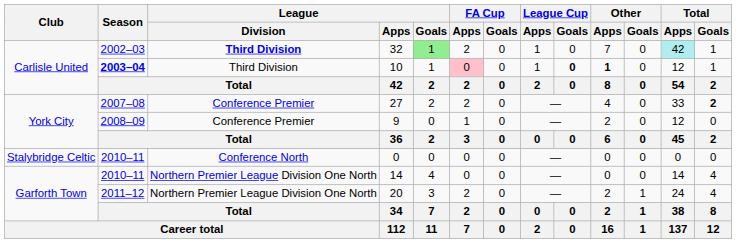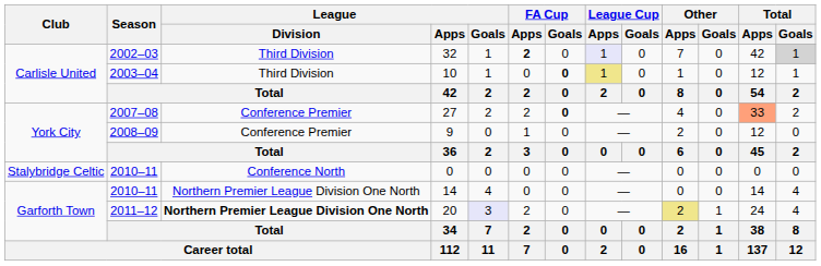32 | League / Division: bold -> normal
32 | League / Goals: lightgreen background -> no background
32 | FA Cup / Apps: normal -> bold
32 | League Cup / Apps: no background -> lavender background
32 | Total / Apps: paleturquoise background -> no background
32 | Total / Goals: no background -> lightgrey background
10 | Season: bold -> normal
10 | FA Cup / Apps: pink background -> no background
10 | FA Cup / Goals: normal -> bold
10 | League Cup / Apps: no background -> khaki background
10 | League Cup / Goals: bold -> normal
10 | Other / Apps: bold -> normal
27 | FA Cup / Goals: normal -> bold
27 | Total / Apps: no background -> lightsalmon background
27 | Total / Goals: bold -> normal
20 | League / Division: normal -> bold
20 | League / Goals: no background -> lavender background
20 | Other / Apps: no background -> khaki background
